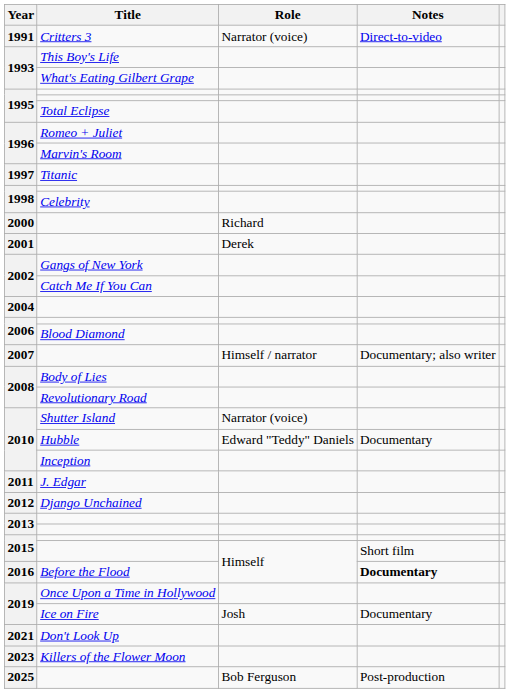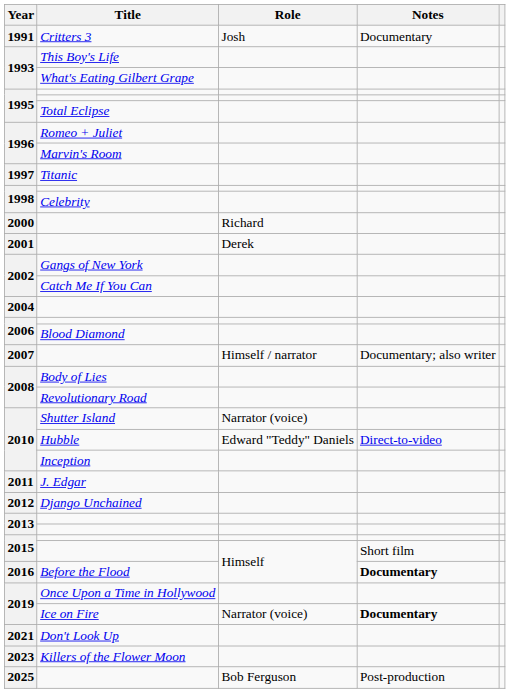Critters 3 | Role: Narrator (voice) -> Josh
Critters 3 | Notes: Direct-to-video -> Documentary
Hubble | Notes: Documentary -> Direct-to-video
Ice on Fire | Role: Josh -> Narrator (voice)
Ice on Fire | Notes: normal -> bold
